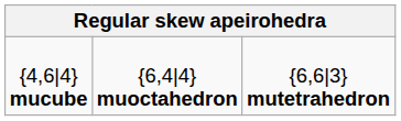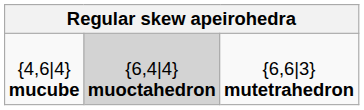{4,6|4} mucube | column 2: no background -> lightgrey background
